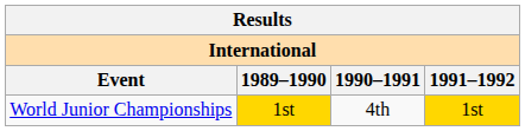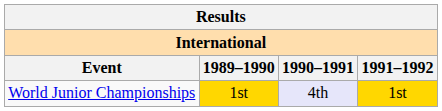World Junior Championships | 1990–1991: no background -> lavender background
